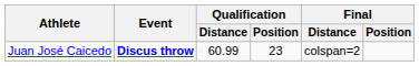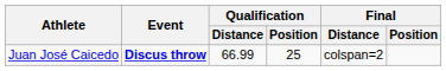Juan José Caicedo | Qualification / Distance: 60.99 -> 66.99
Juan José Caicedo | Qualification / Position: 23 -> 25
